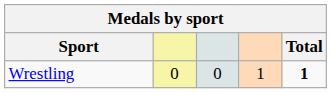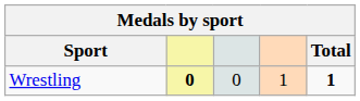Wrestling | column 2: normal -> bold
